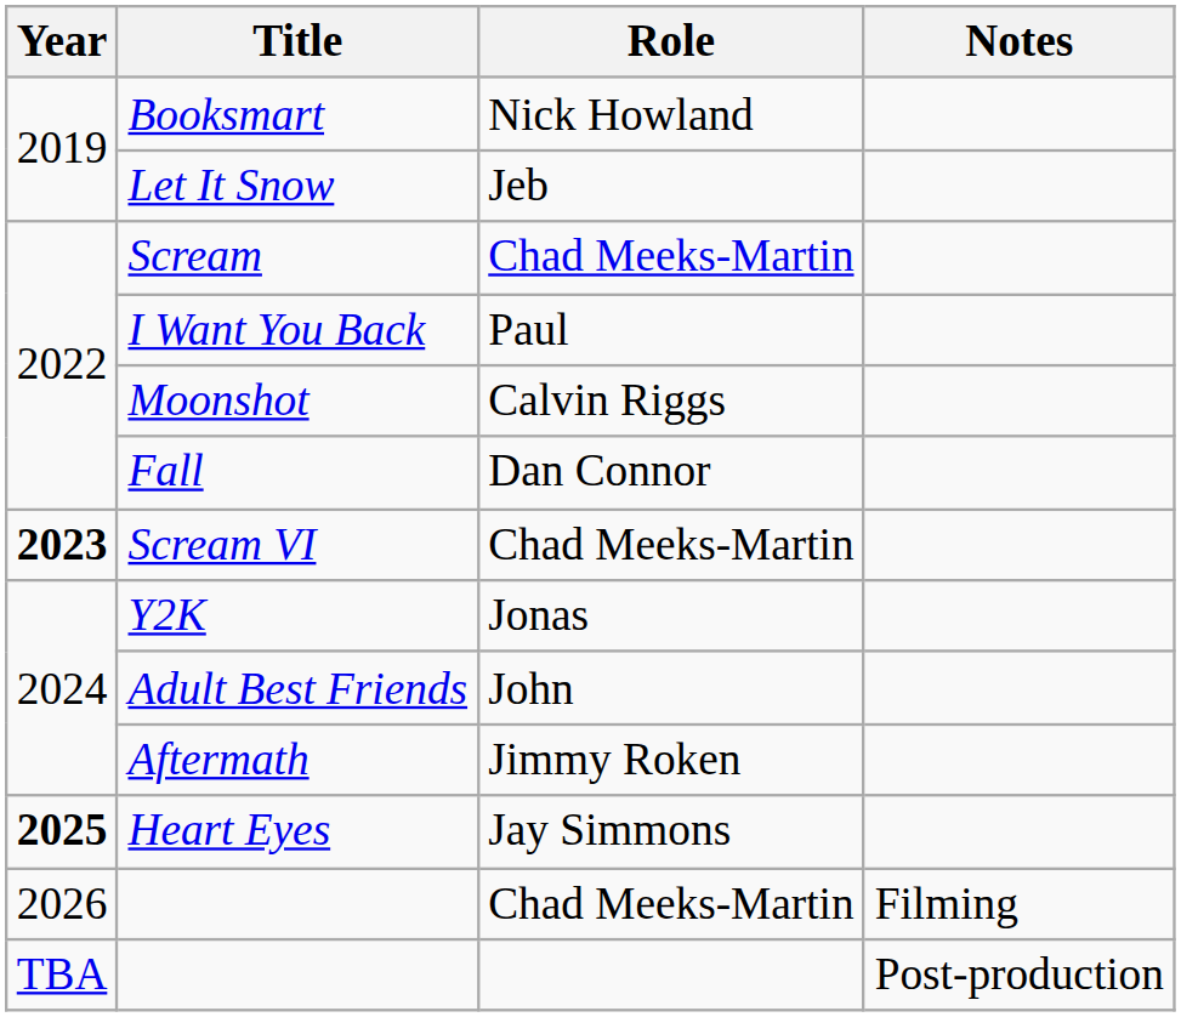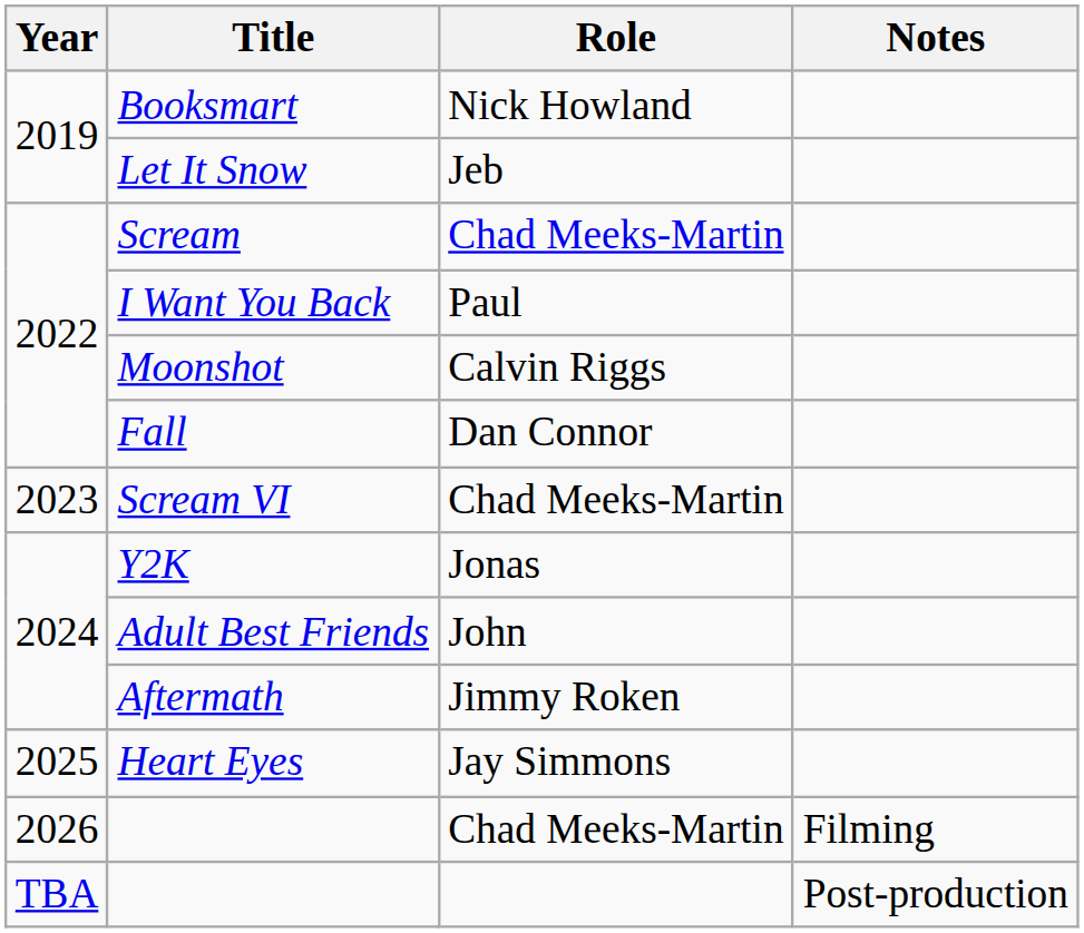Scream VI | Year: bold -> normal
Heart Eyes | Year: bold -> normal
